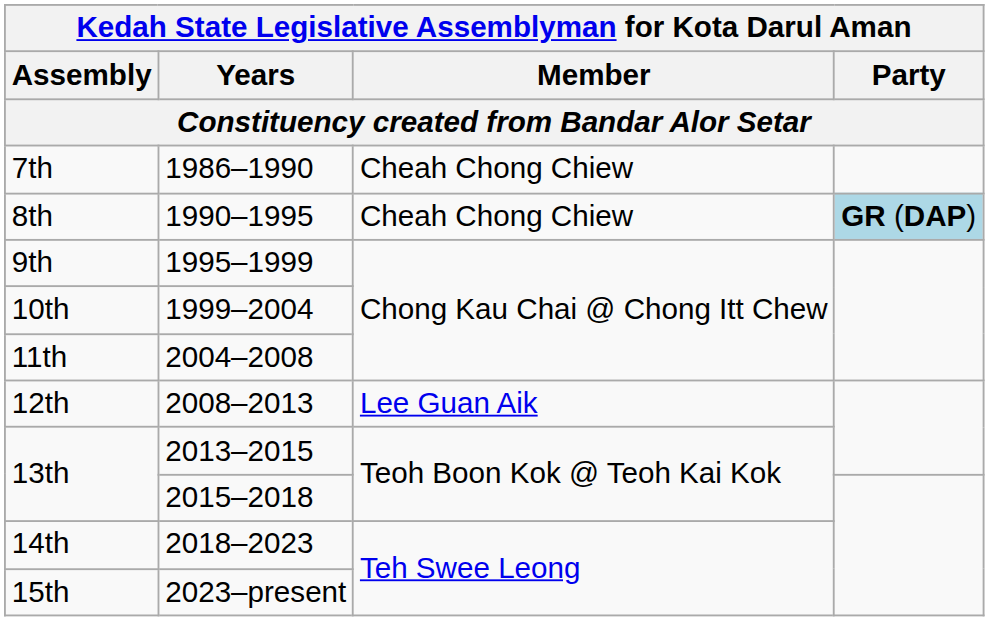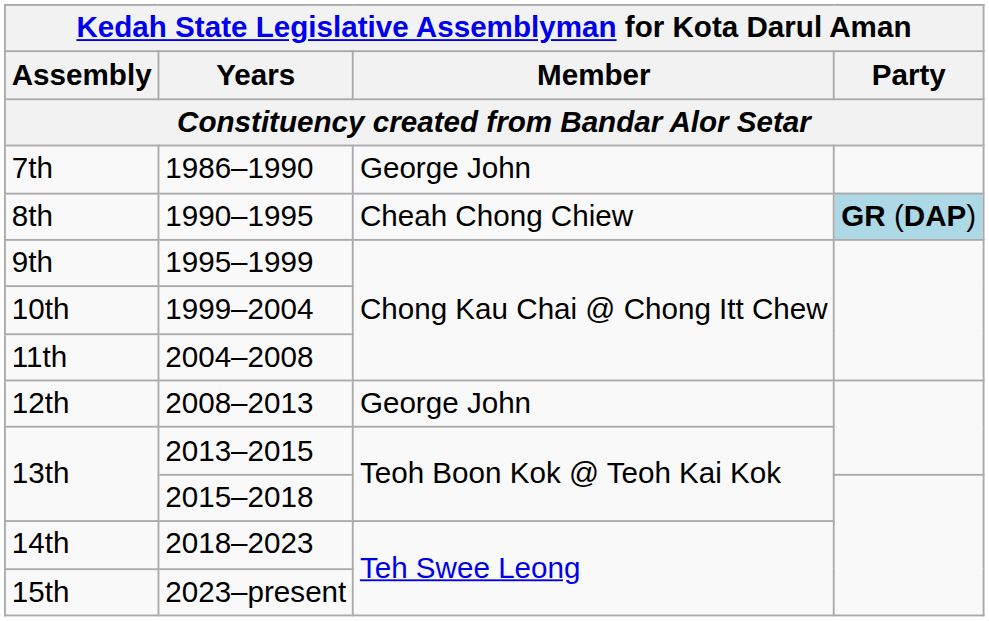7th | Member: Cheah Chong Chiew -> George John
12th | Member: Lee Guan Aik -> George John
